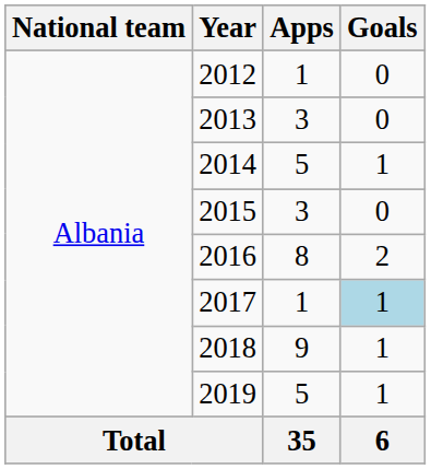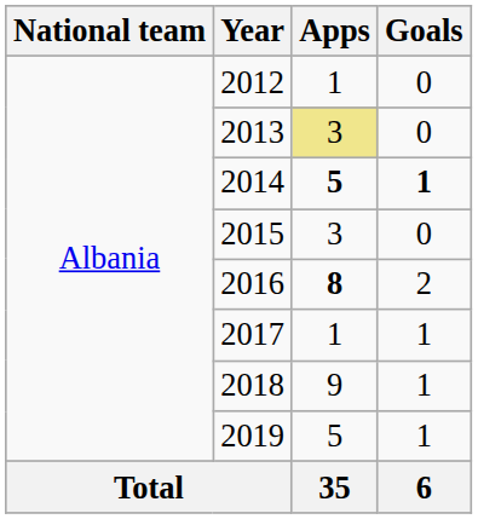2013 | Apps: no background -> khaki background
2014 | Apps: normal -> bold
2014 | Goals: normal -> bold
2016 | Apps: normal -> bold
2017 | Goals: lightblue background -> no background
